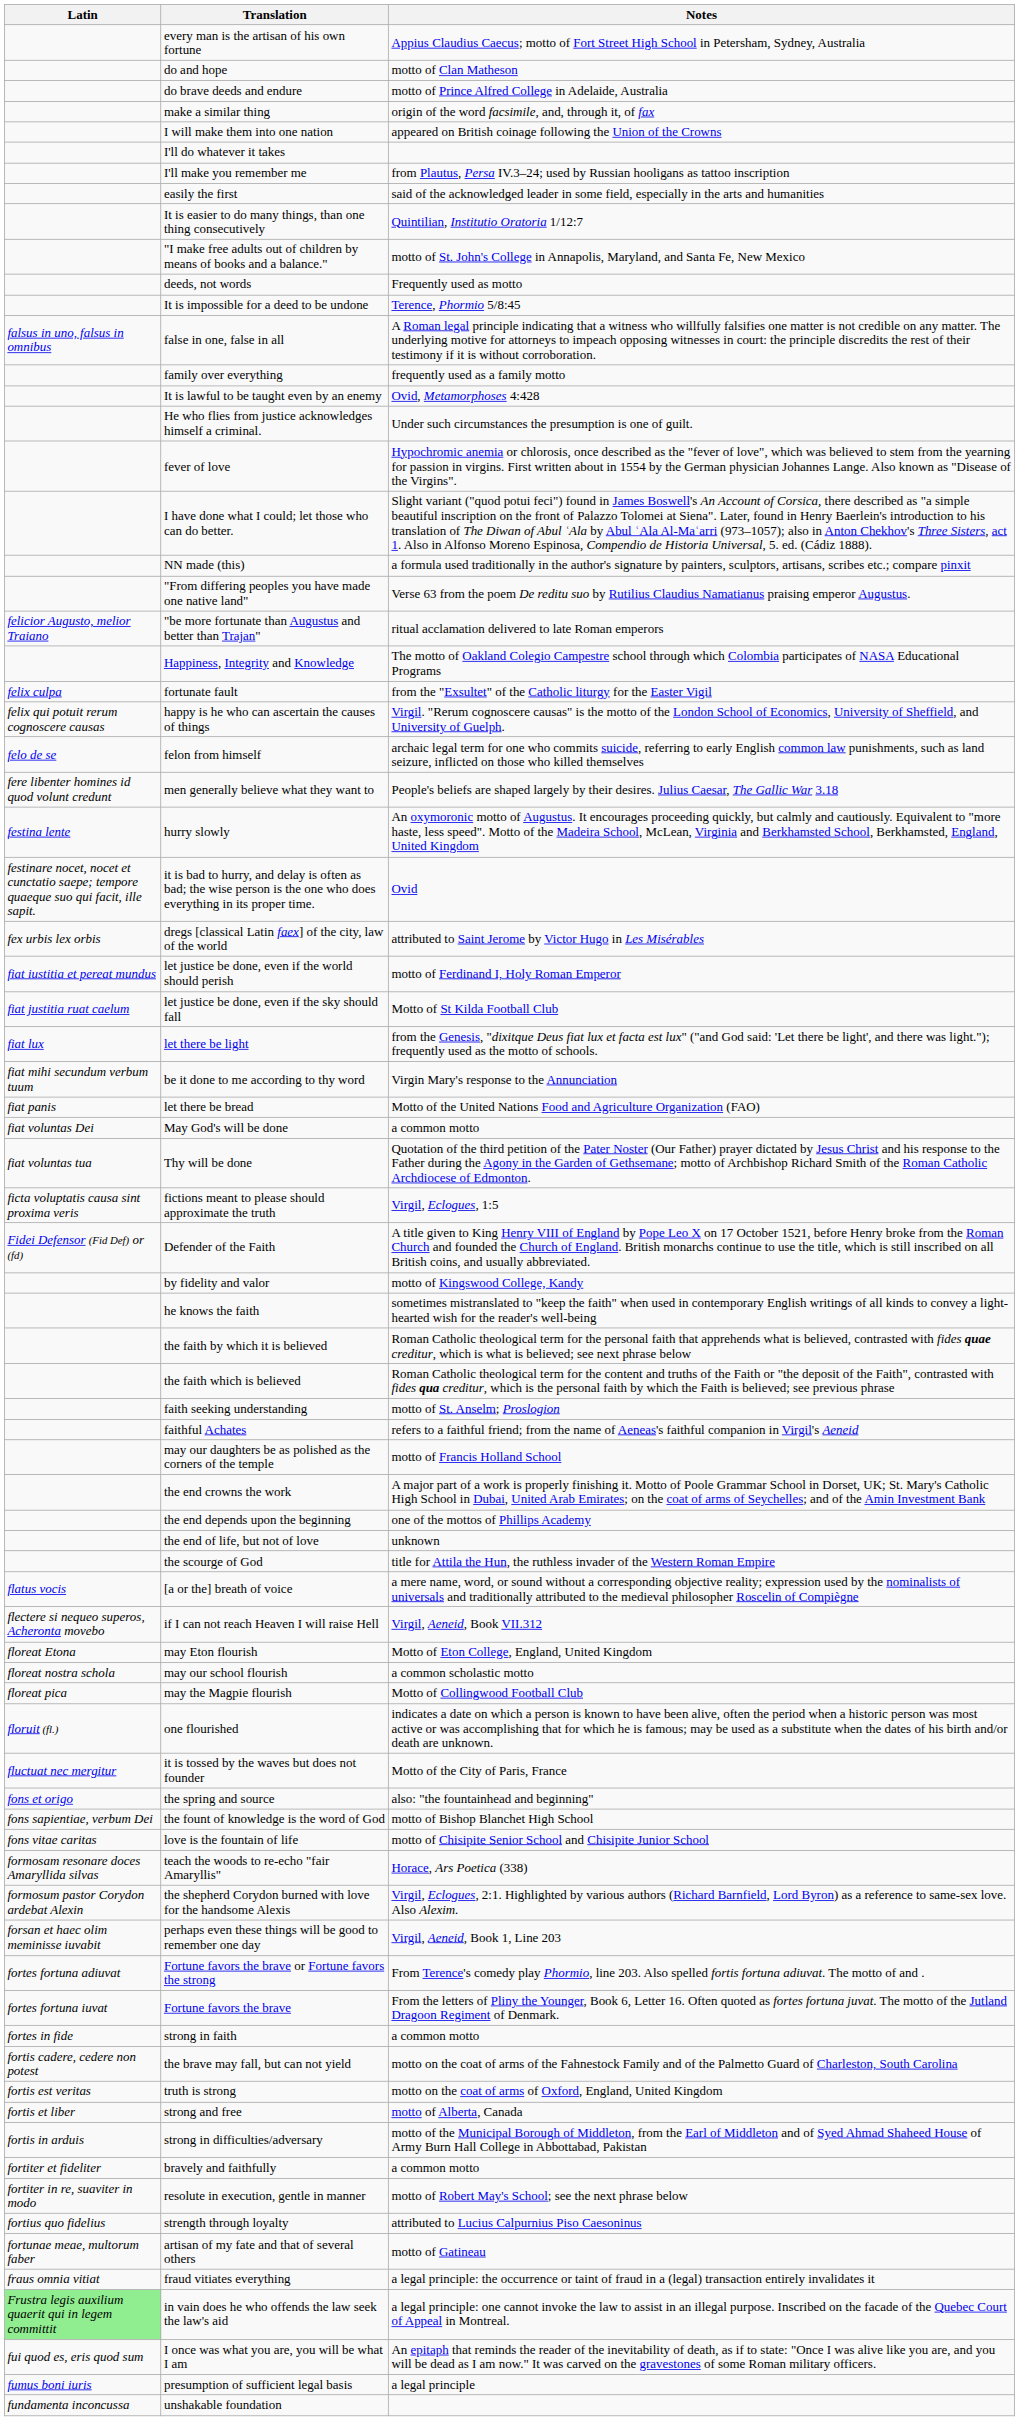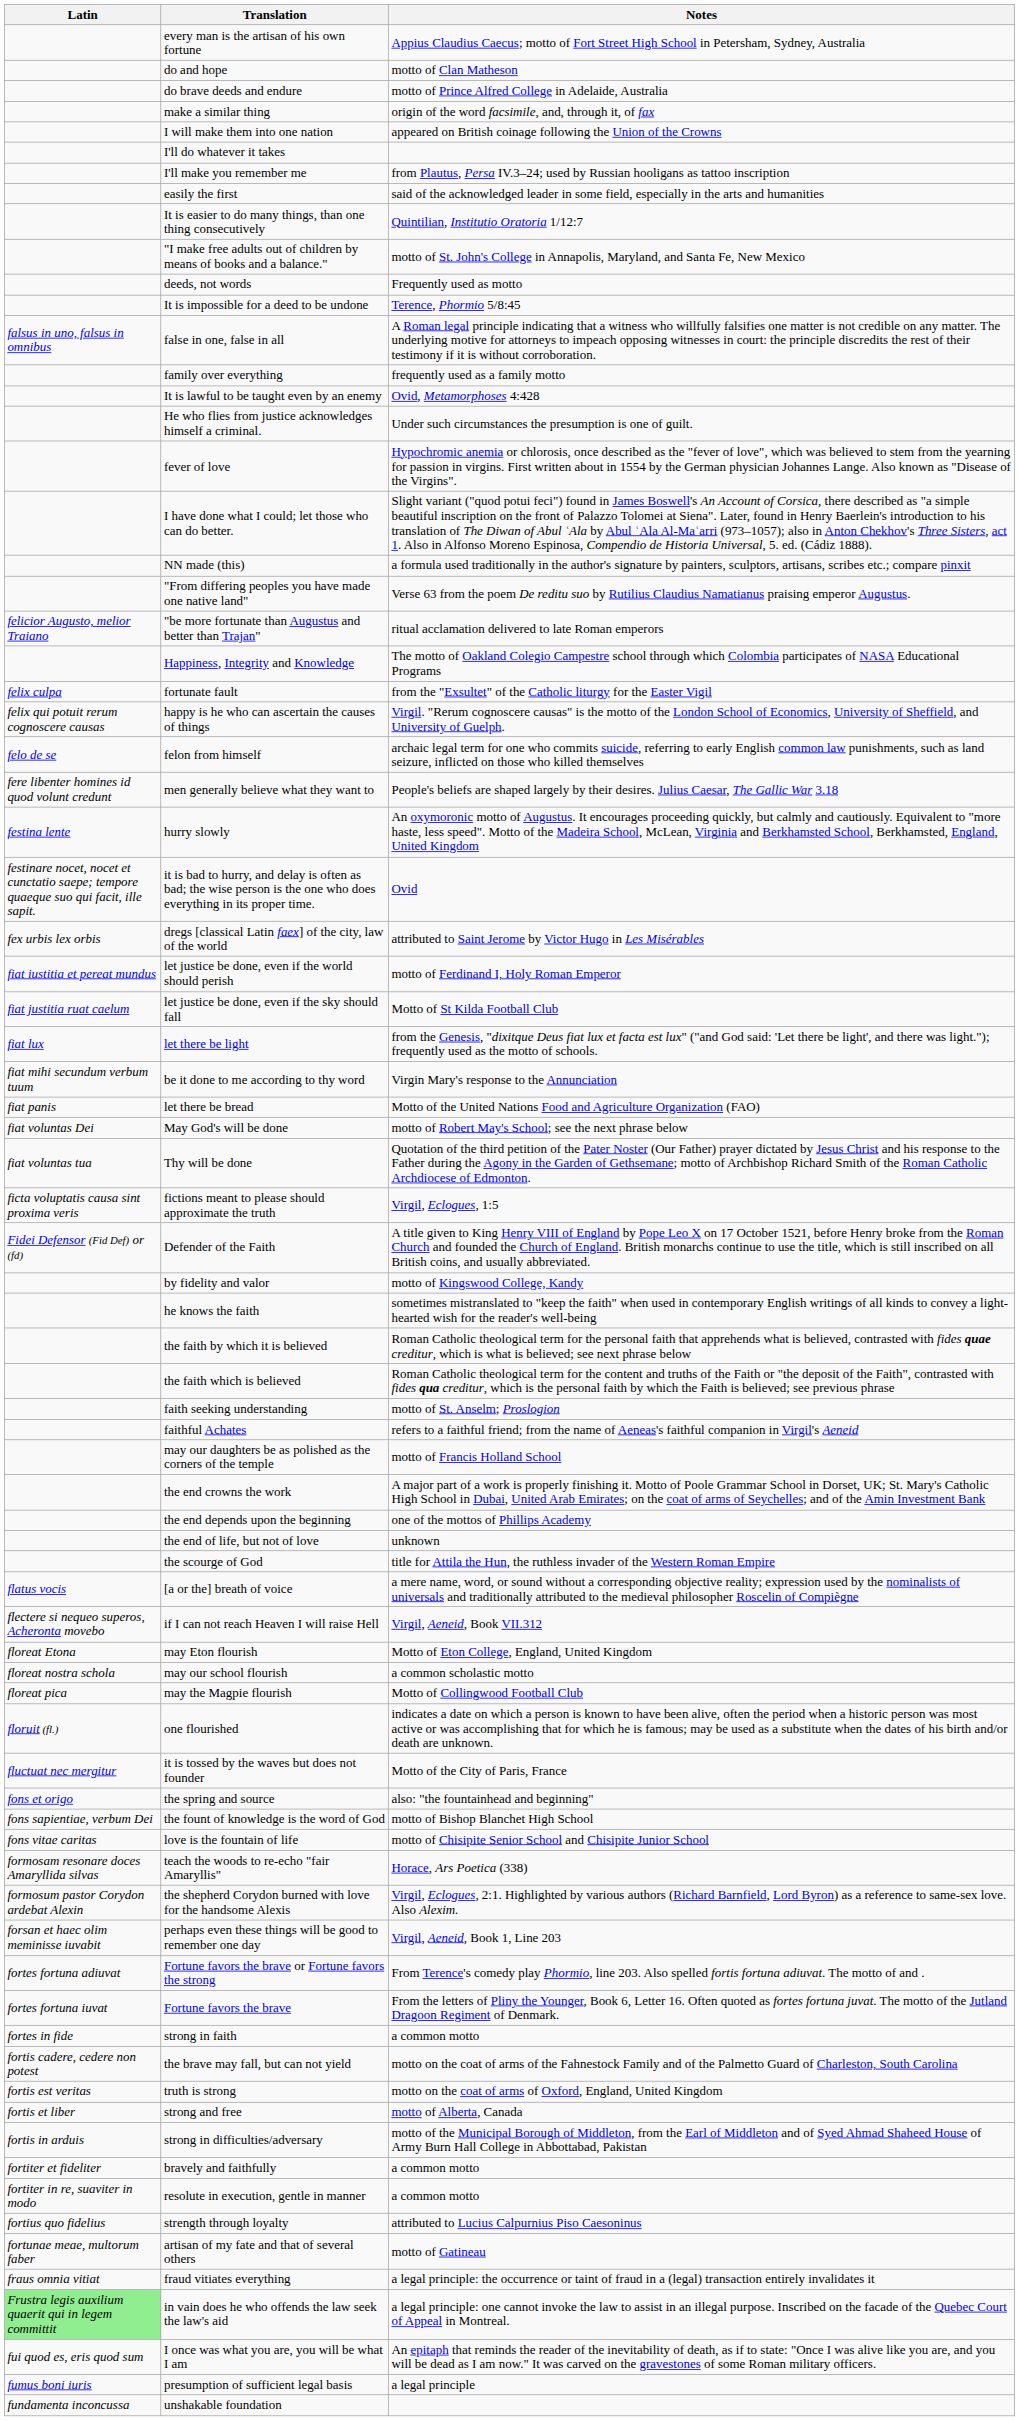May God's will be done | Notes: a common motto -> motto of Robert May's School; see the next phrase below
resolute in execution, gentle in manner | Notes: motto of Robert May's School; see the next phrase below -> a common motto
